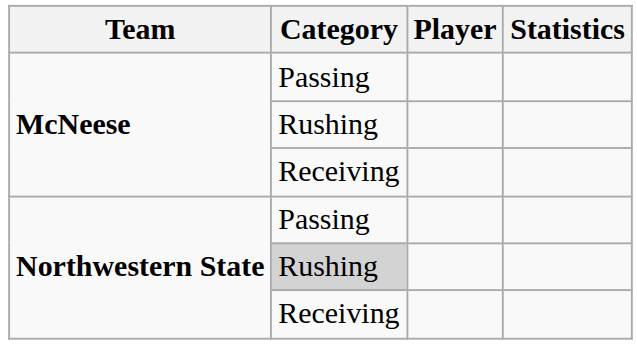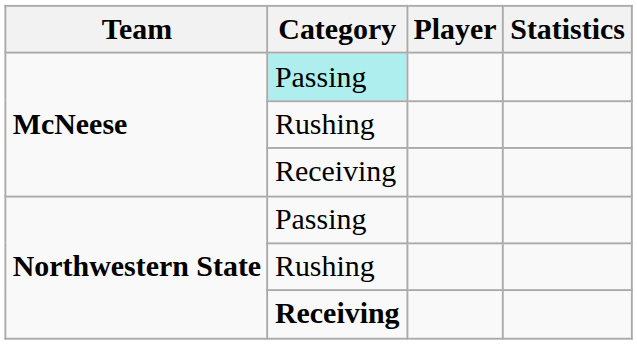McNeese / Passing | Category: no background -> paleturquoise background
Northwestern State / Rushing | Category: lightgrey background -> no background
Northwestern State / Receiving | Category: normal -> bold
